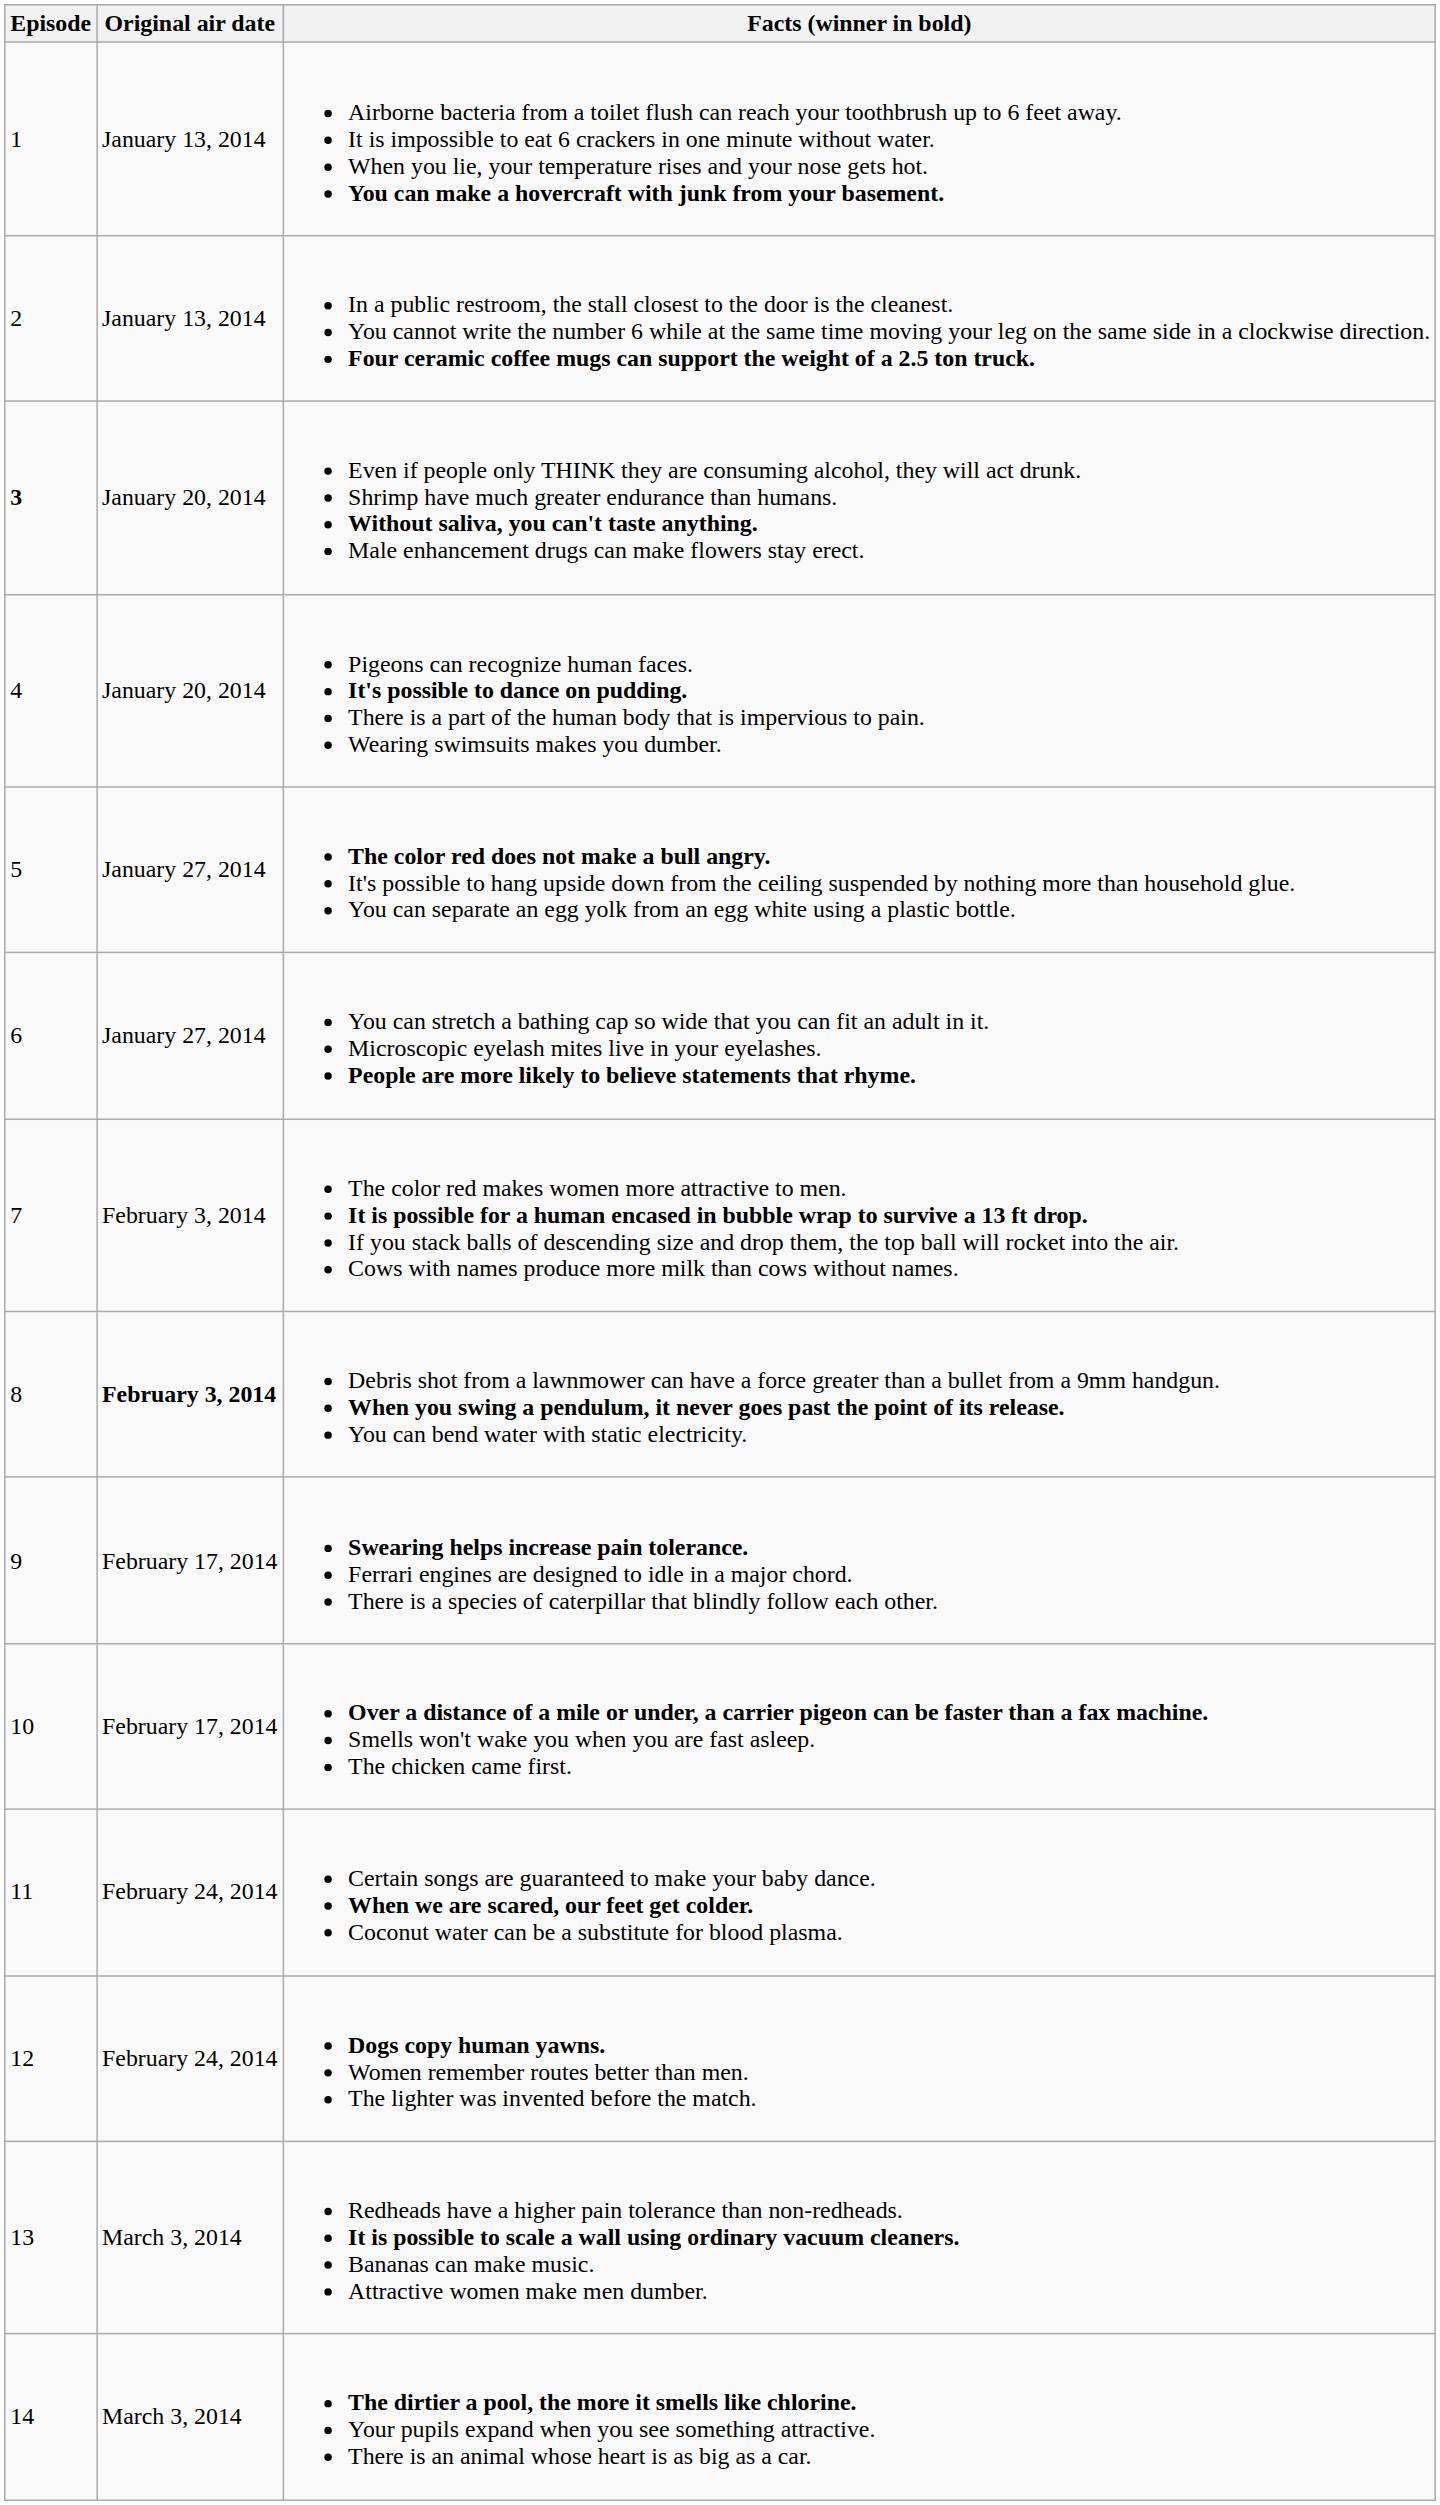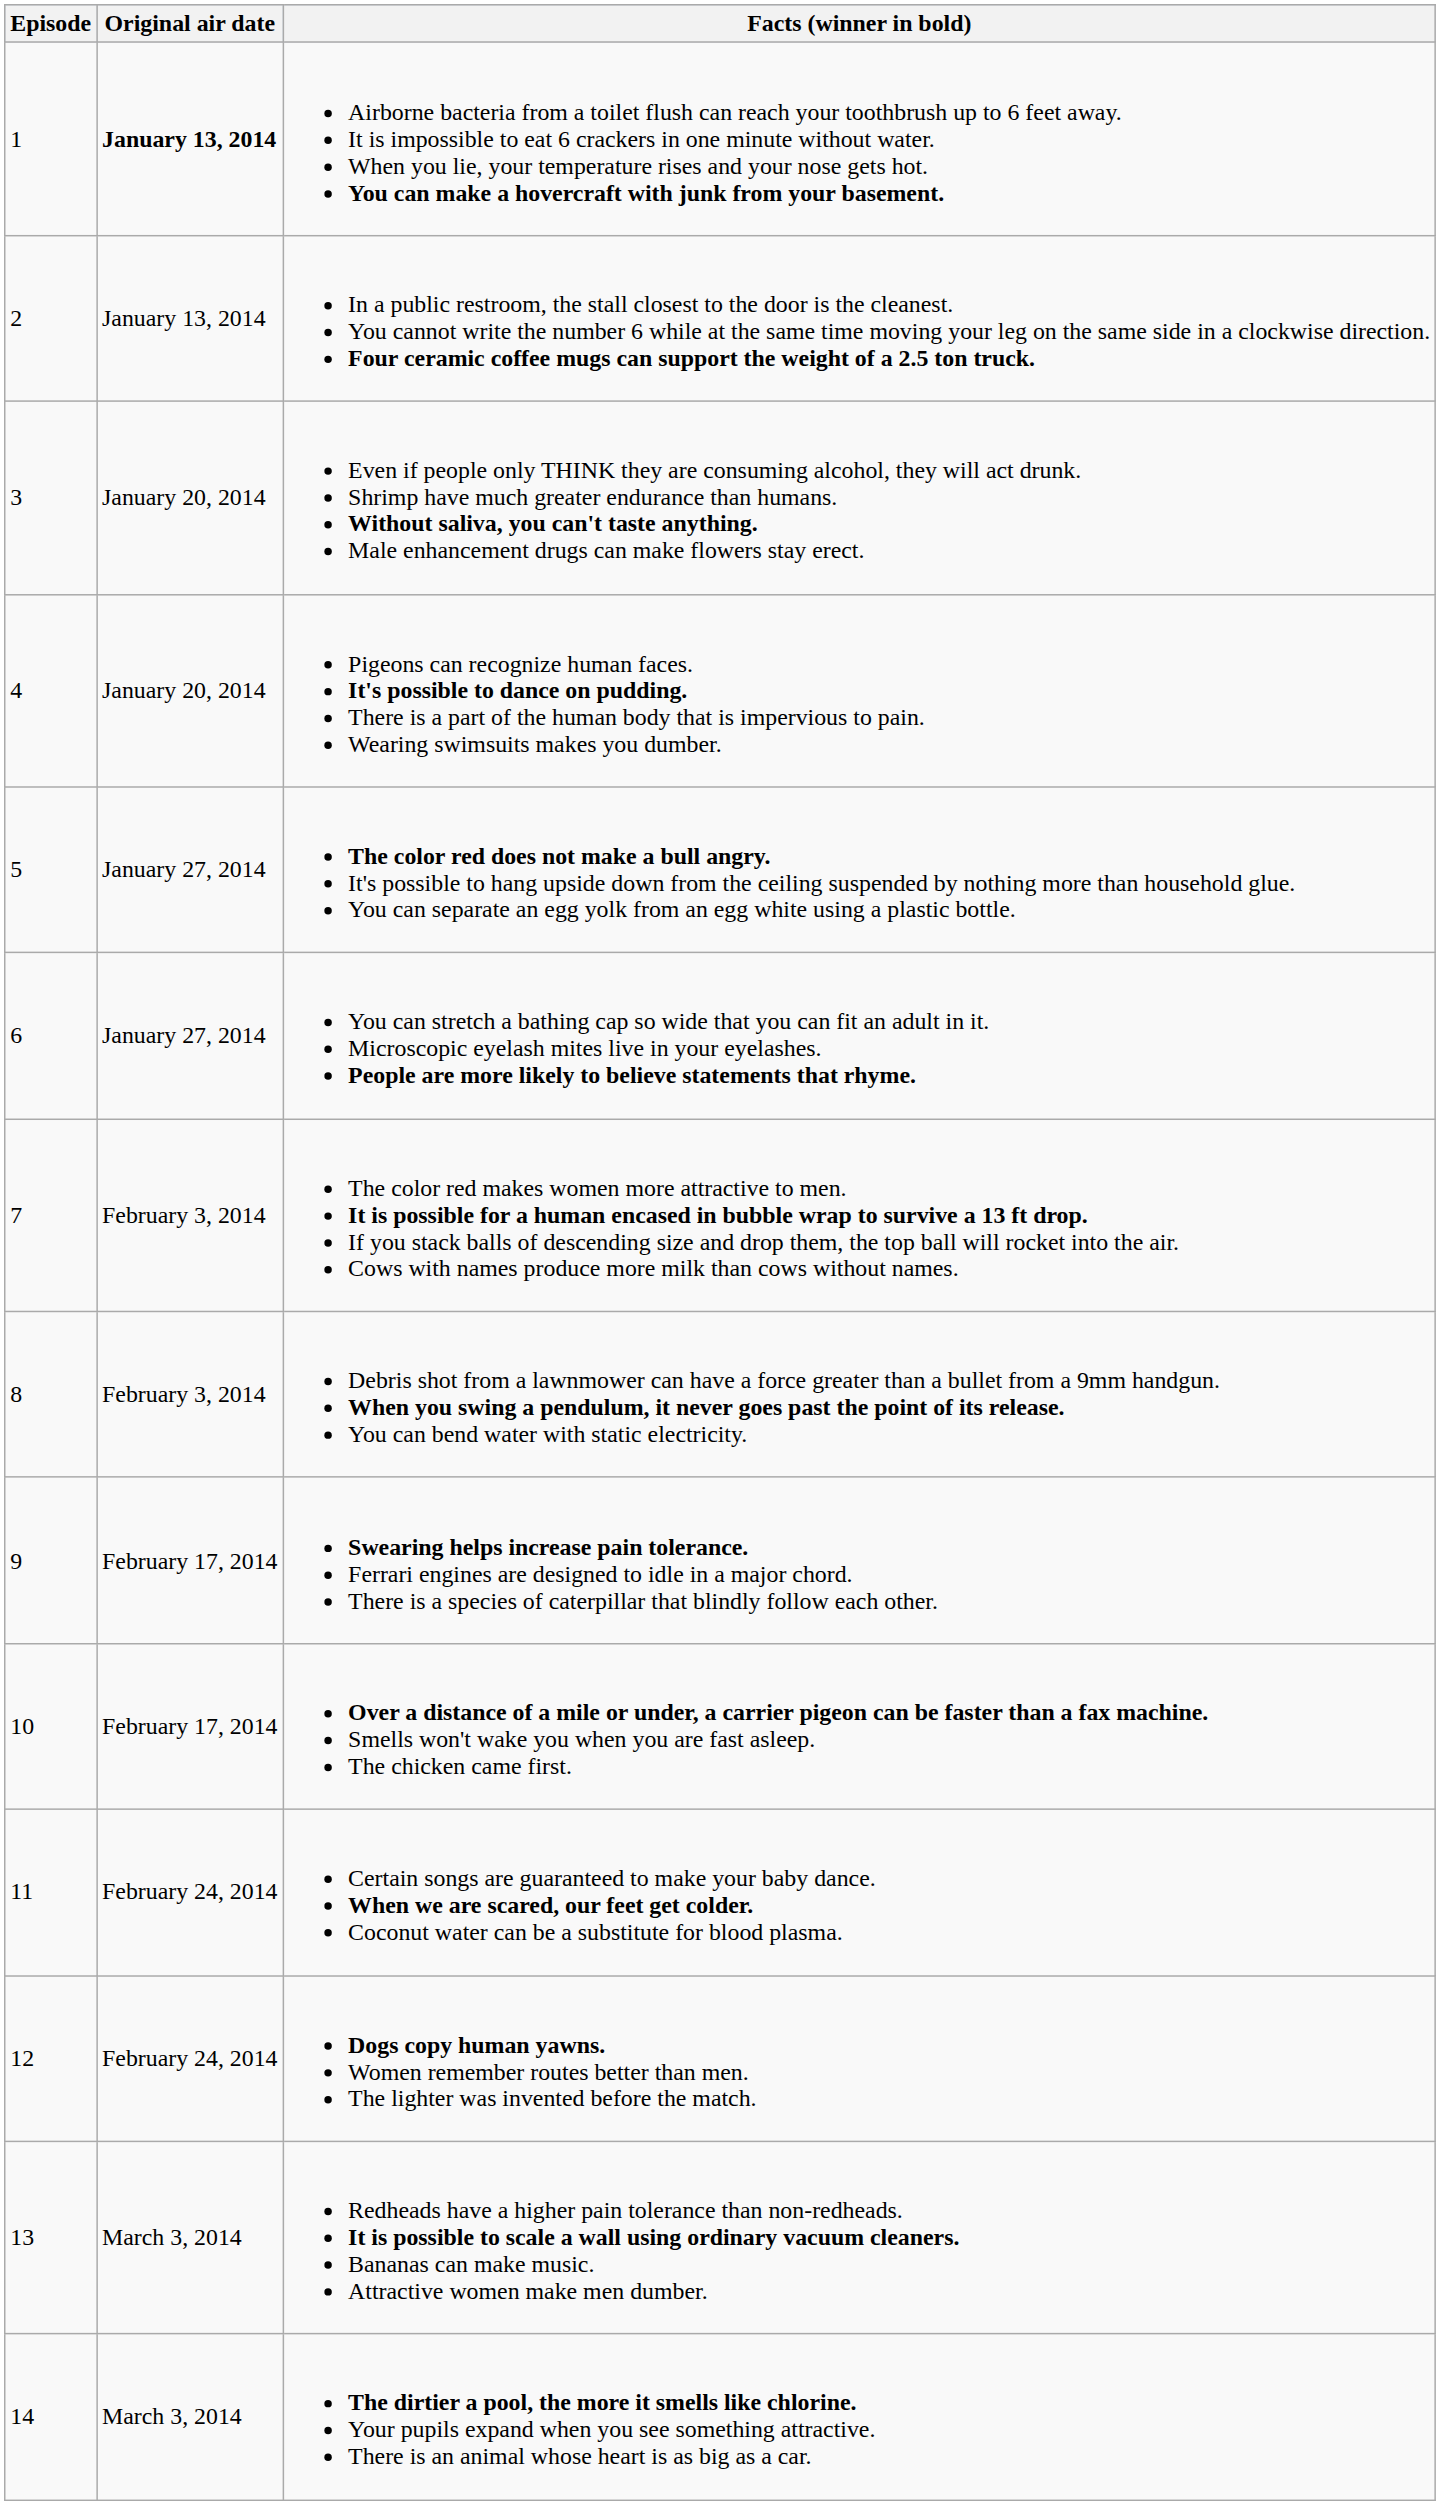row 2 | Original air date: normal -> bold
row 4 | Episode: bold -> normal
row 9 | Original air date: bold -> normal
